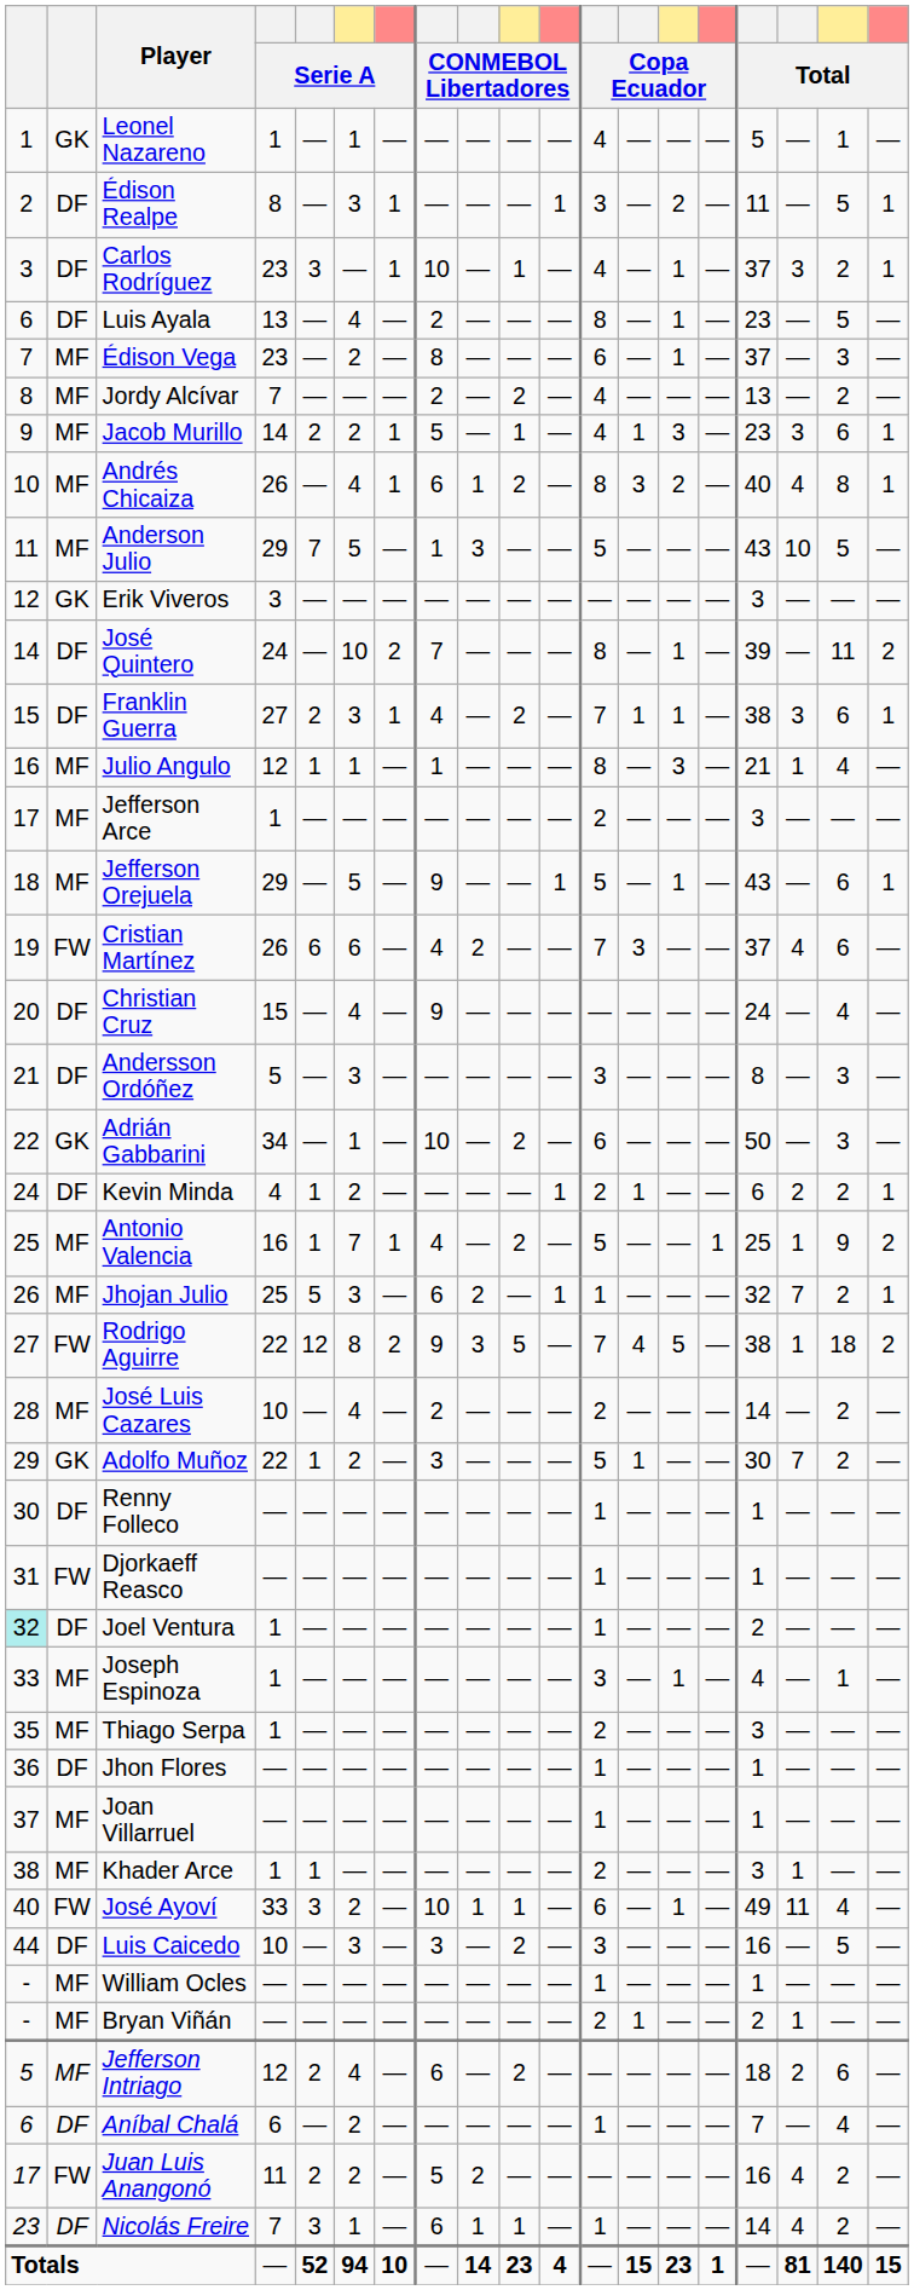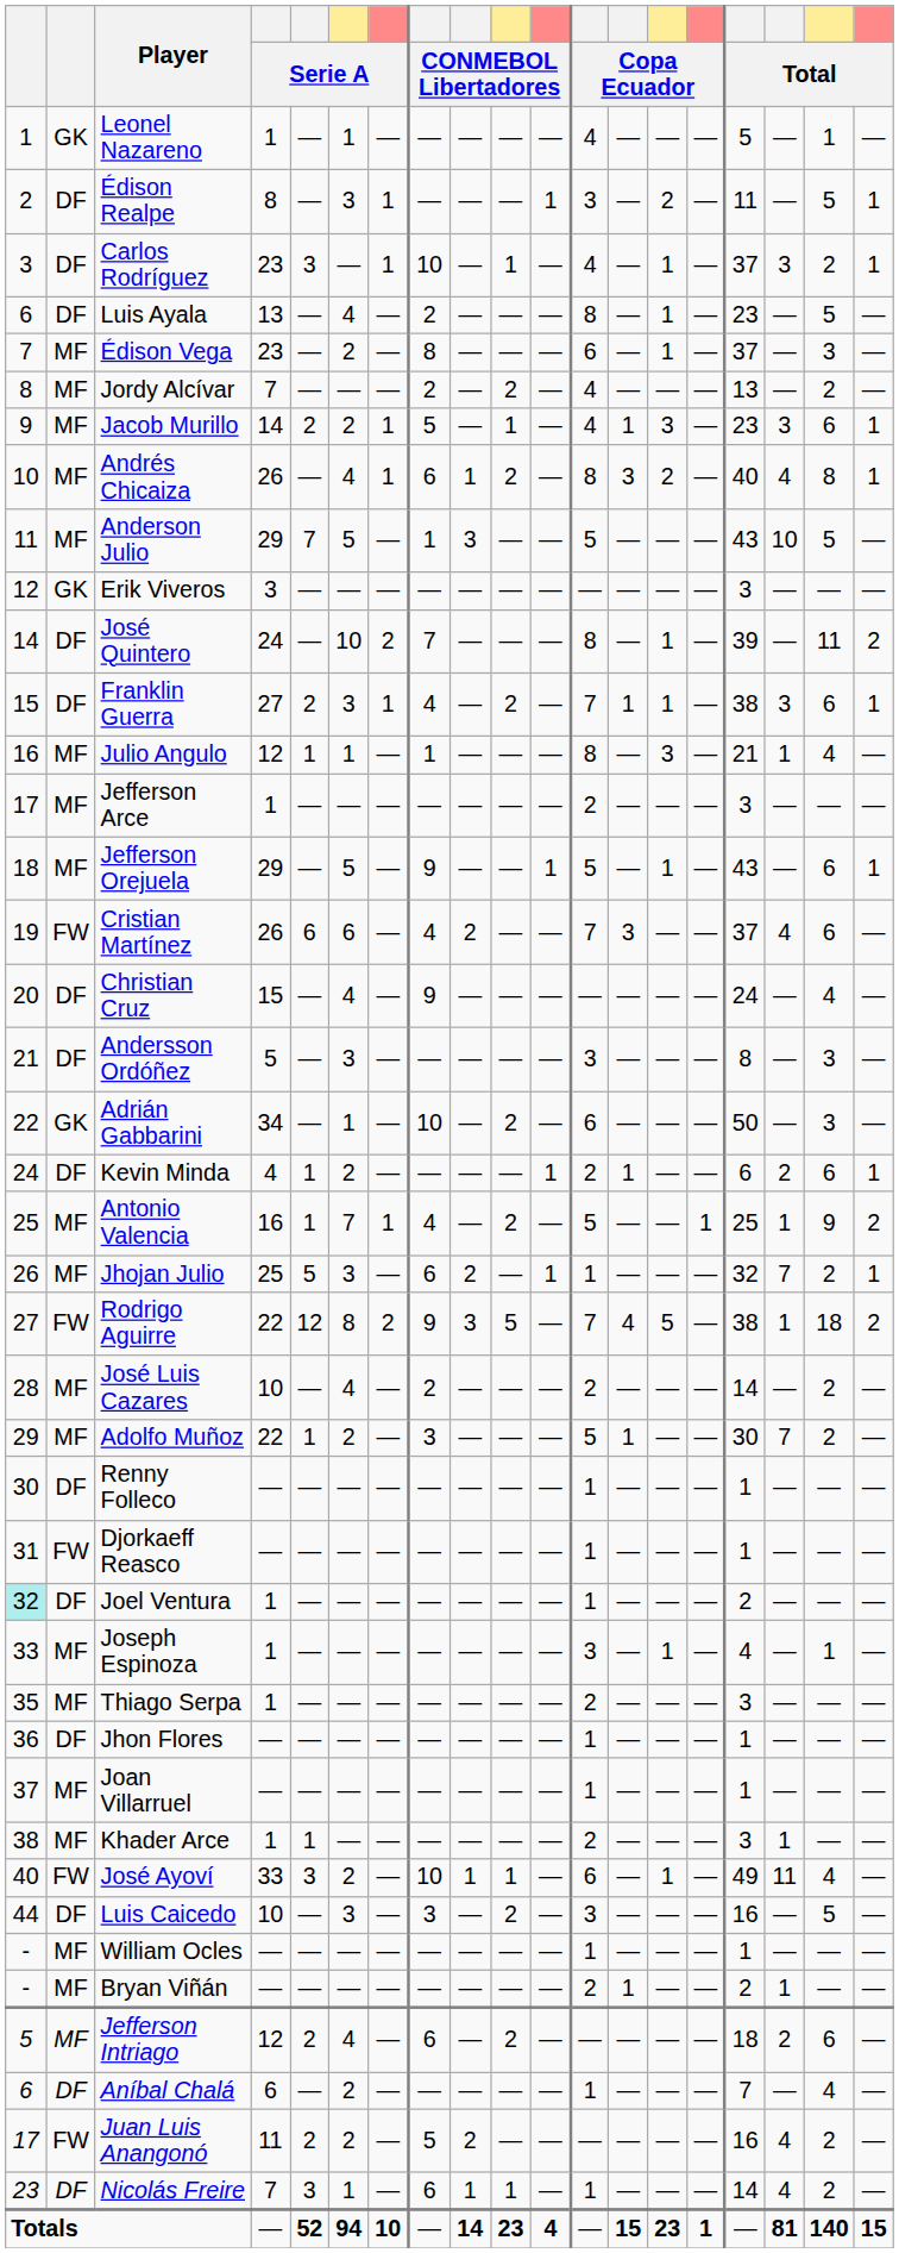Kevin Minda | column 18: 2 -> 6
Adolfo Muñoz | column 2: GK -> MF
